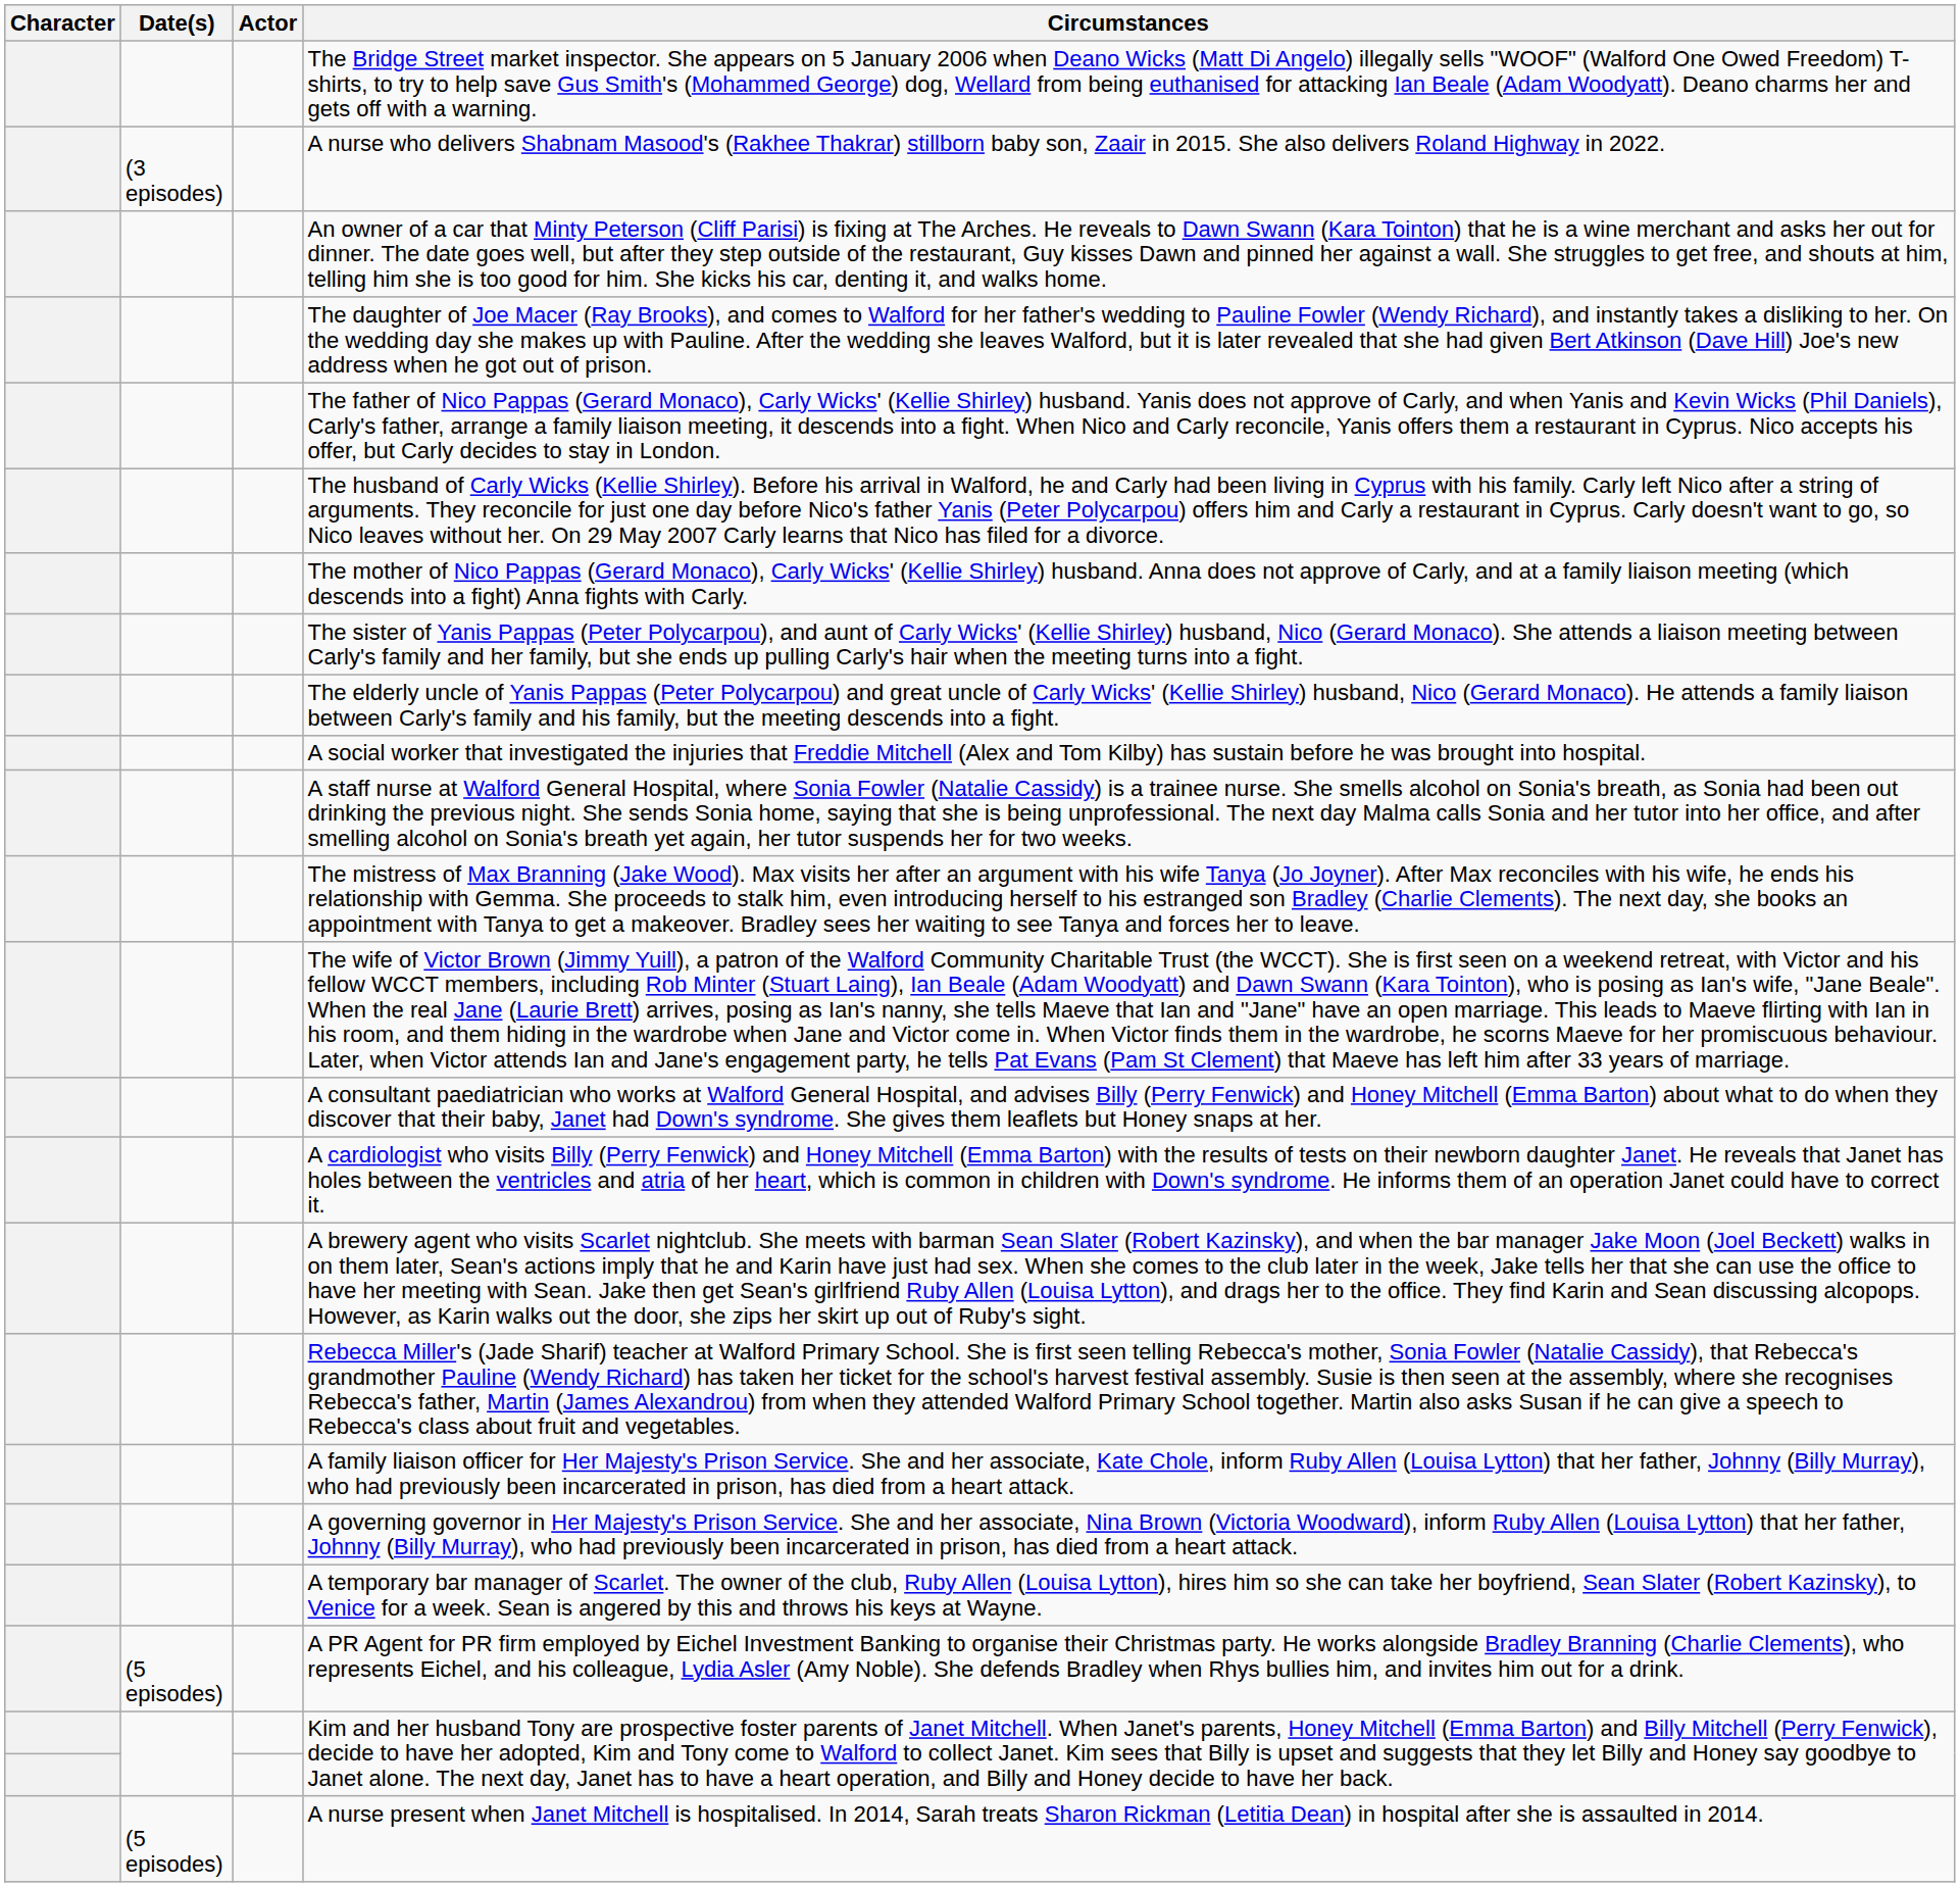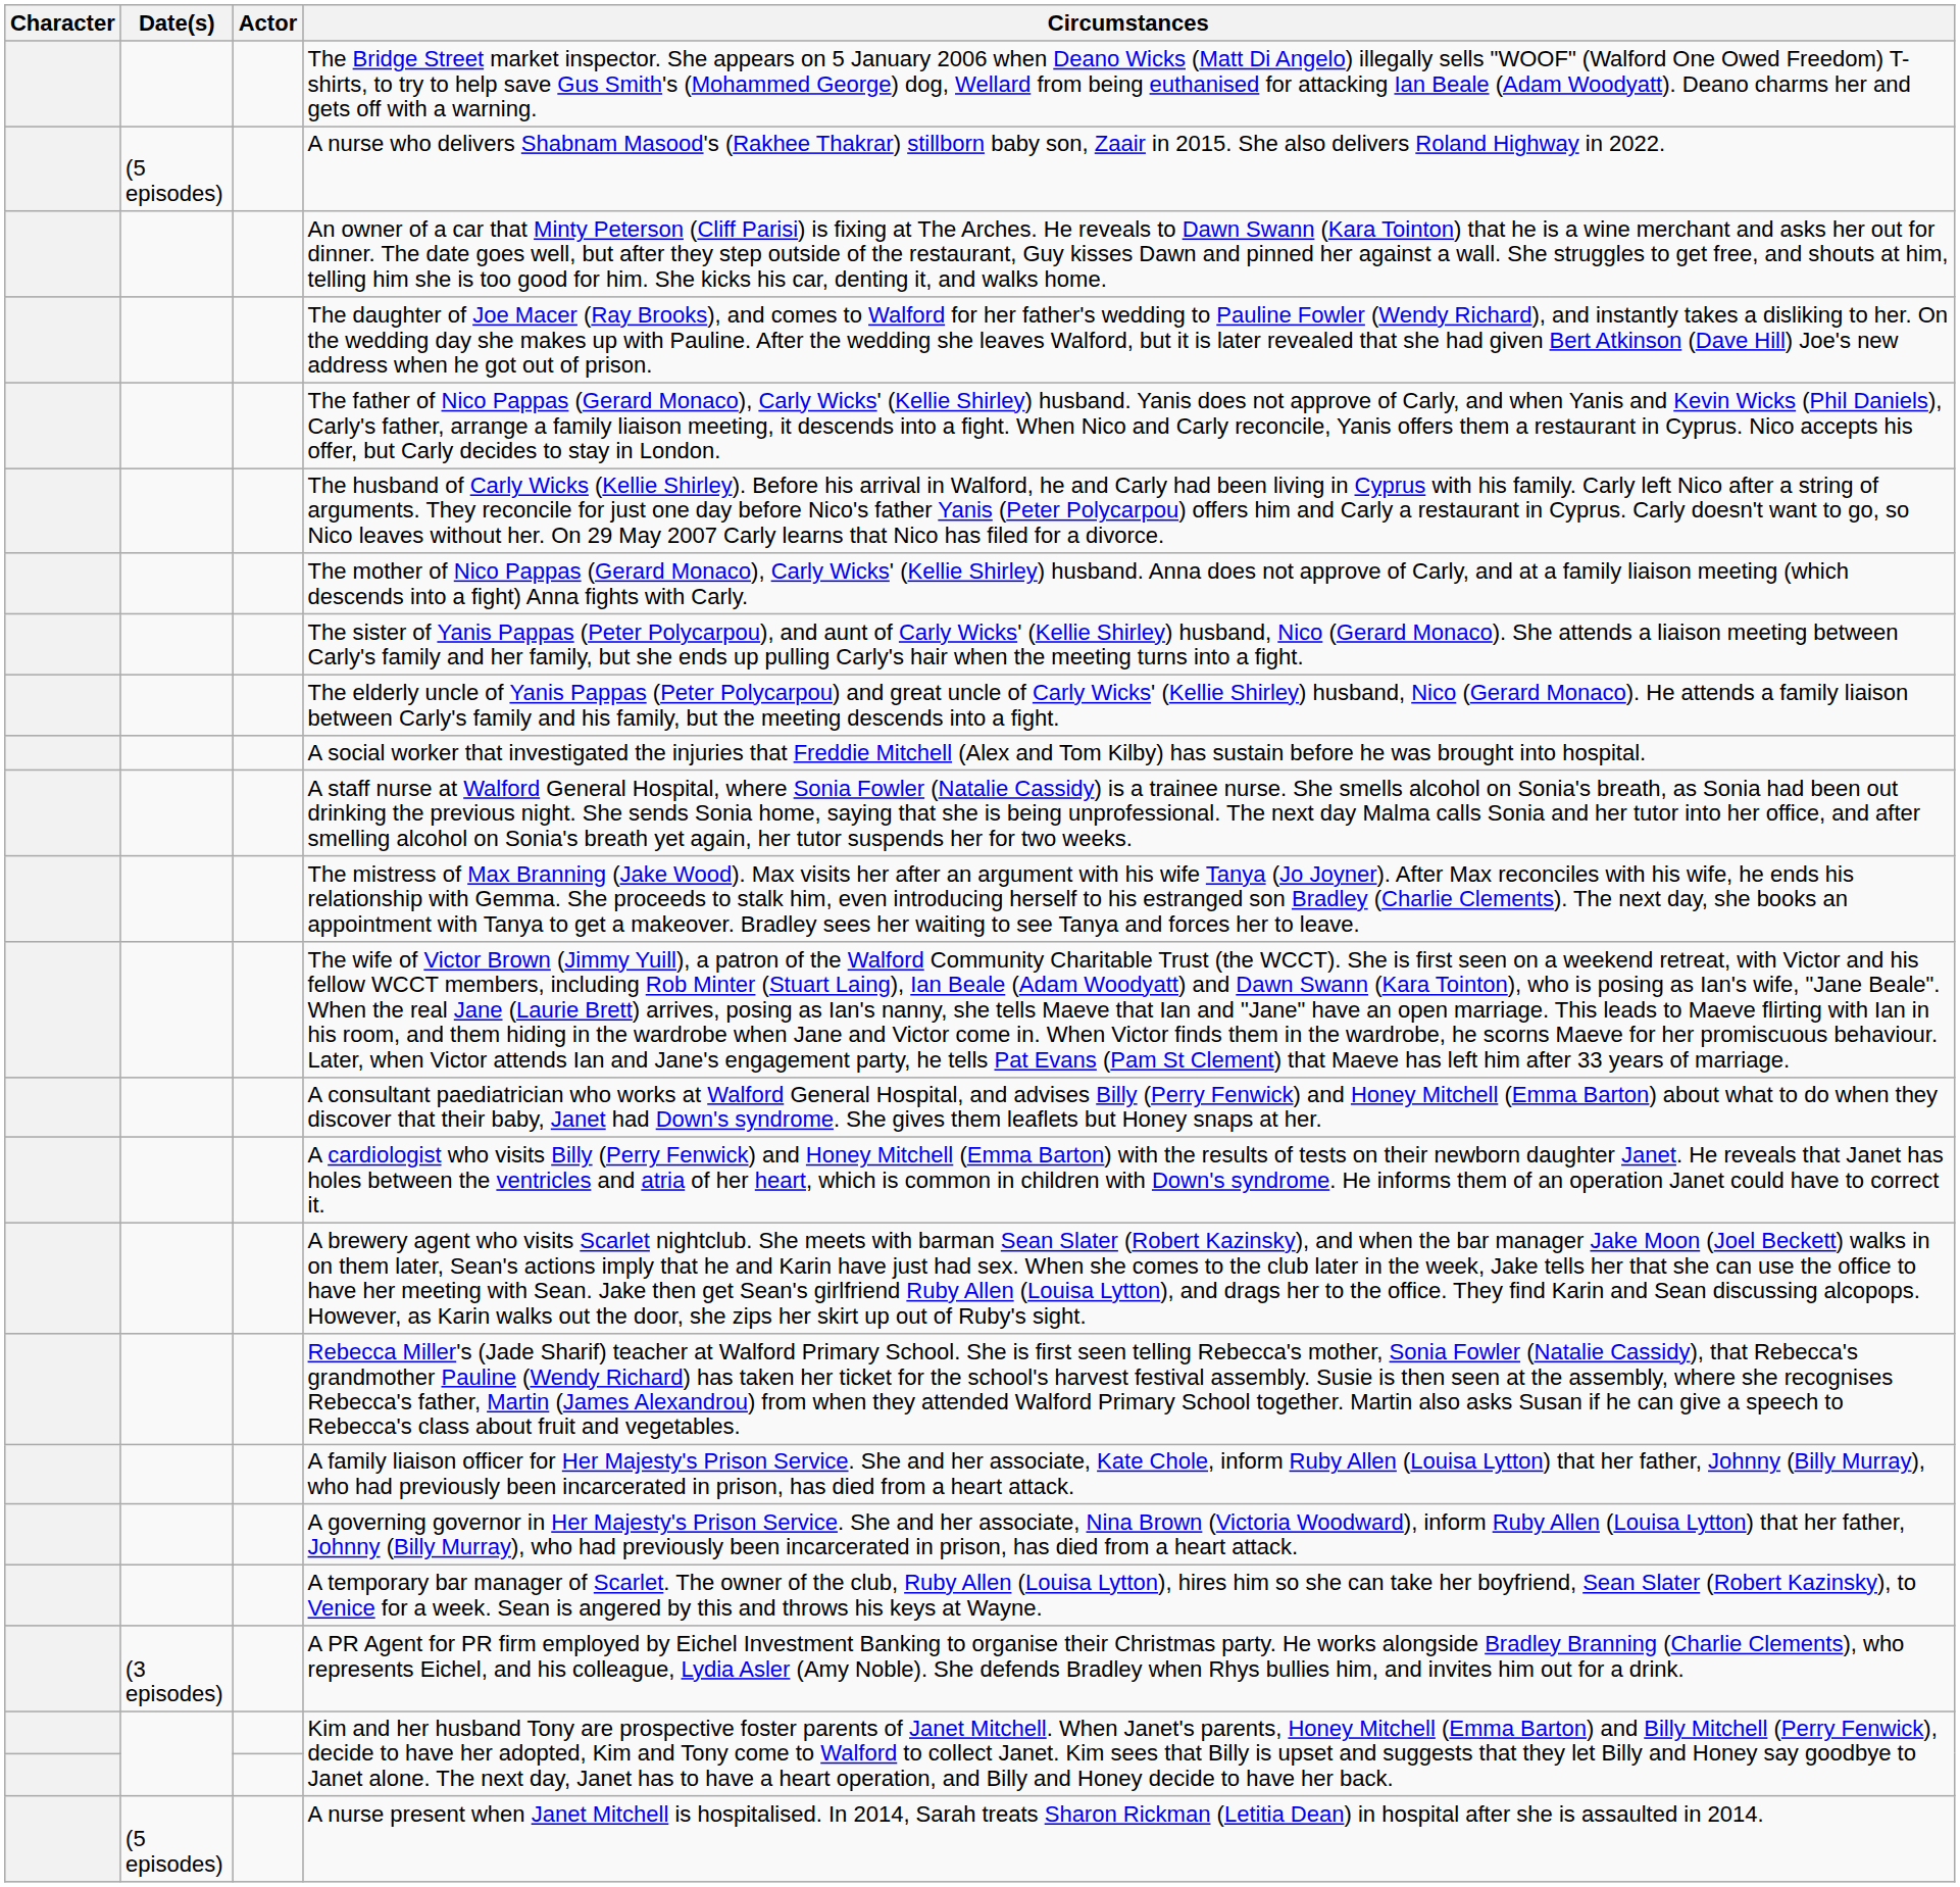row 3 | Date(s): (3 episodes) -> (5 episodes)
row 22 | Date(s): (5 episodes) -> (3 episodes)
